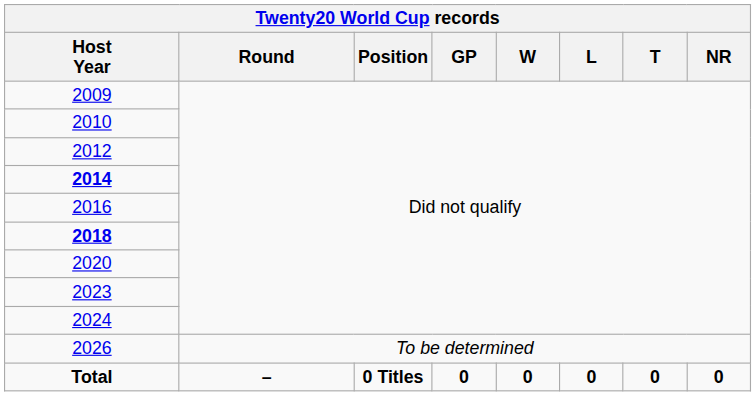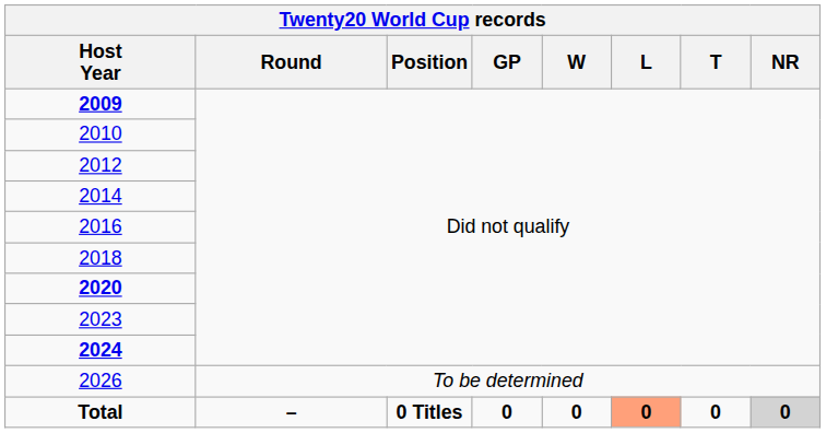2009 | Host Year: normal -> bold
2014 | Host Year: bold -> normal
2018 | Host Year: bold -> normal
2020 | Host Year: normal -> bold
2024 | Host Year: normal -> bold
Total | L: no background -> lightsalmon background
Total | NR: no background -> lightgrey background
